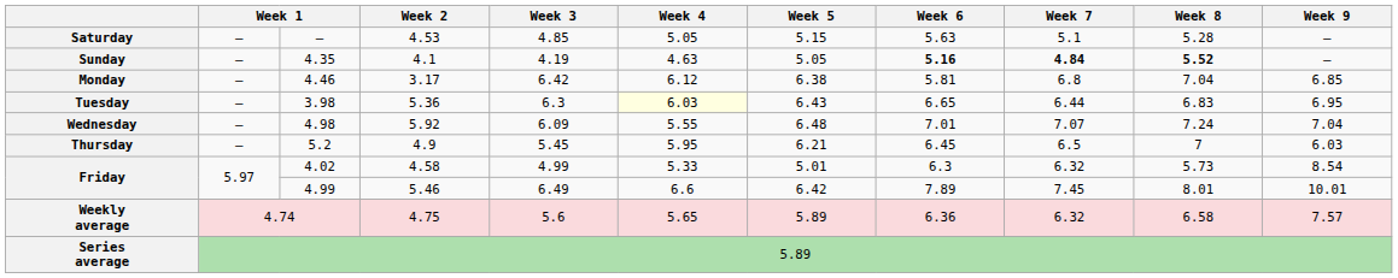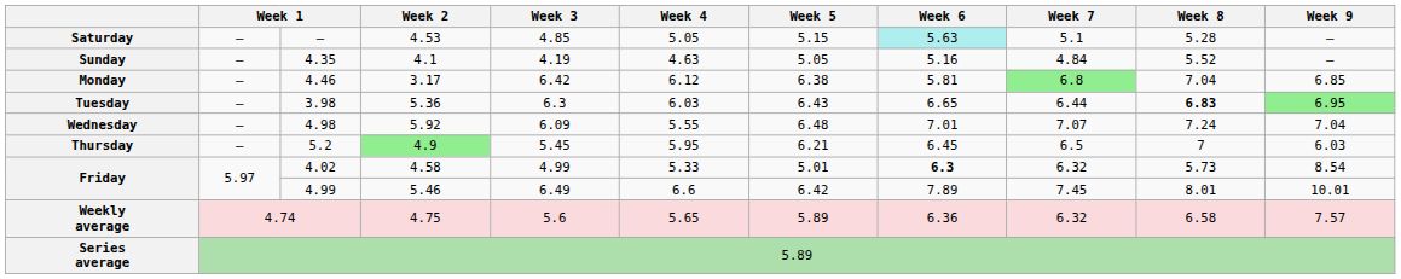Saturday | Week 6: no background -> paleturquoise background
Sunday | Week 6: bold -> normal
Sunday | Week 7: bold -> normal
Sunday | Week 8: bold -> normal
Monday | Week 7: no background -> lightgreen background
Tuesday | Week 4: lightyellow background -> no background
Tuesday | Week 8: normal -> bold
Tuesday | Week 9: no background -> lightgreen background
Thursday | Week 2: no background -> lightgreen background
Friday / 4.02 | Week 6: normal -> bold
